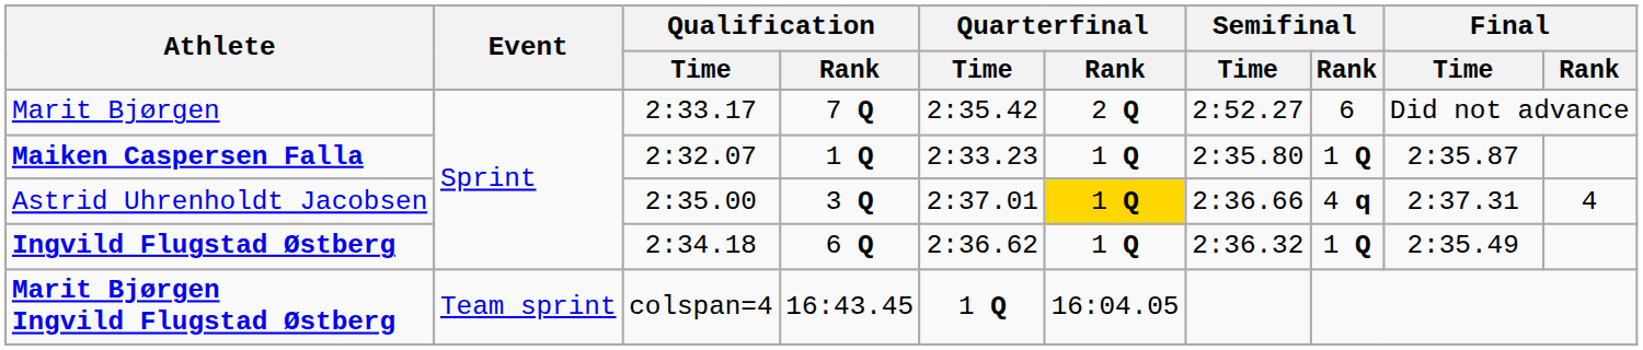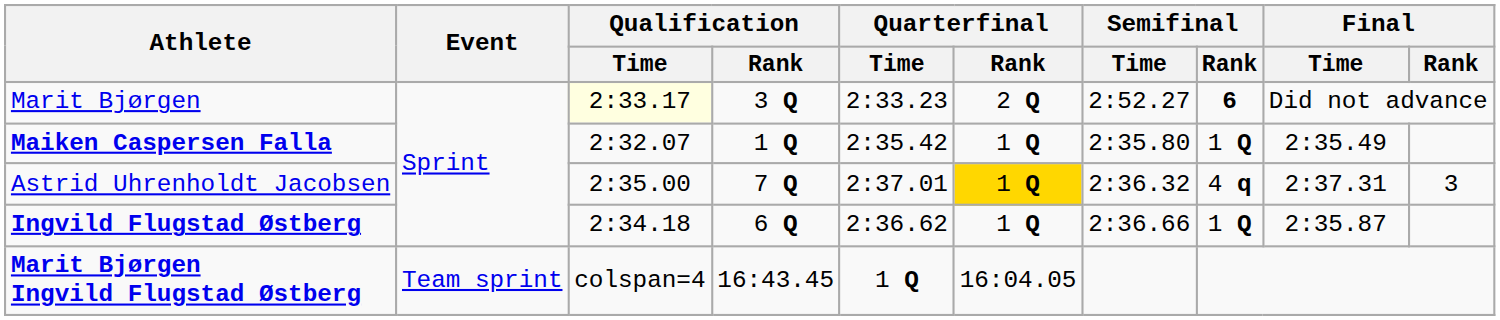Marit Bjørgen | Qualification / Time: no background -> lightyellow background
Marit Bjørgen | Qualification / Rank: 7 Q -> 3 Q
Marit Bjørgen | Quarterfinal / Time: 2:35.42 -> 2:33.23
Marit Bjørgen | Semifinal / Rank: normal -> bold
Maiken Caspersen Falla | Quarterfinal / Time: 2:33.23 -> 2:35.42
Maiken Caspersen Falla | Final / Time: 2:35.87 -> 2:35.49
Astrid Uhrenholdt Jacobsen | Qualification / Rank: 3 Q -> 7 Q
Astrid Uhrenholdt Jacobsen | Semifinal / Time: 2:36.66 -> 2:36.32
Astrid Uhrenholdt Jacobsen | Final / Rank: 4 -> 3
Ingvild Flugstad Østberg | Semifinal / Time: 2:36.32 -> 2:36.66
Ingvild Flugstad Østberg | Final / Time: 2:35.49 -> 2:35.87
